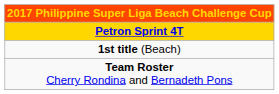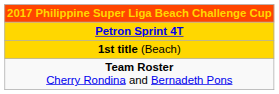row 3 | column 1: no background -> gold background
